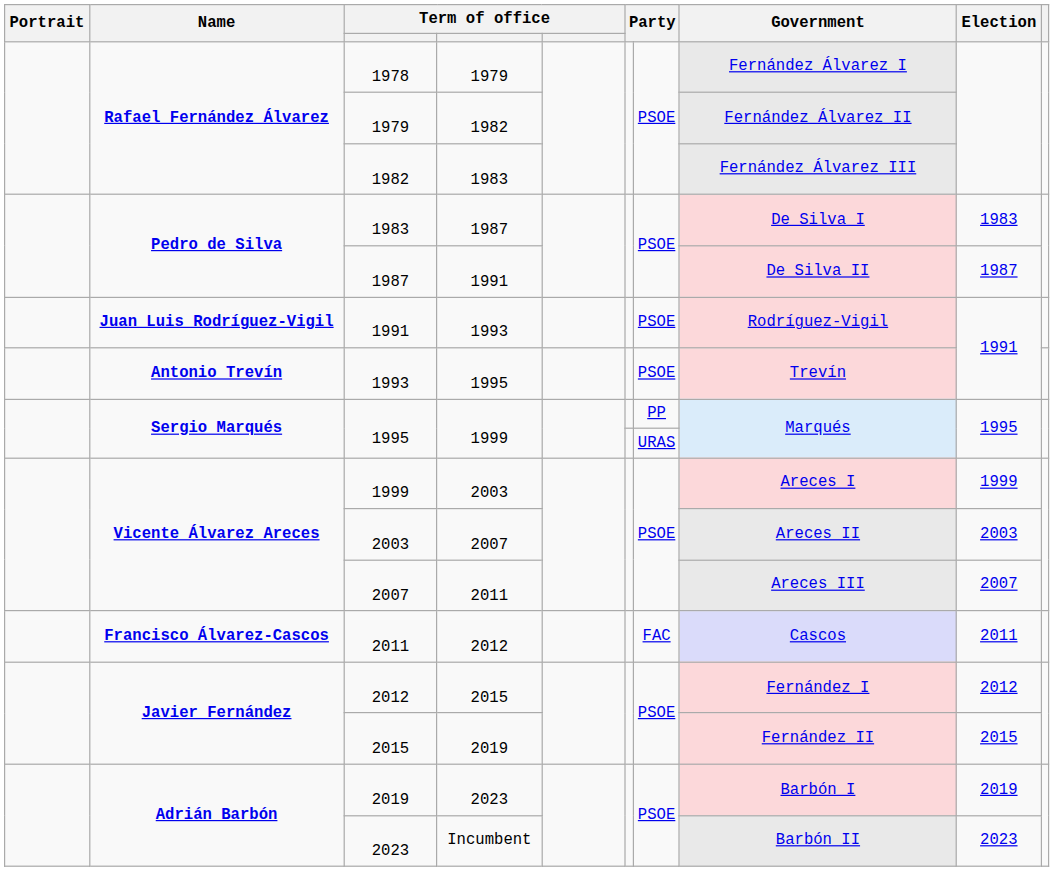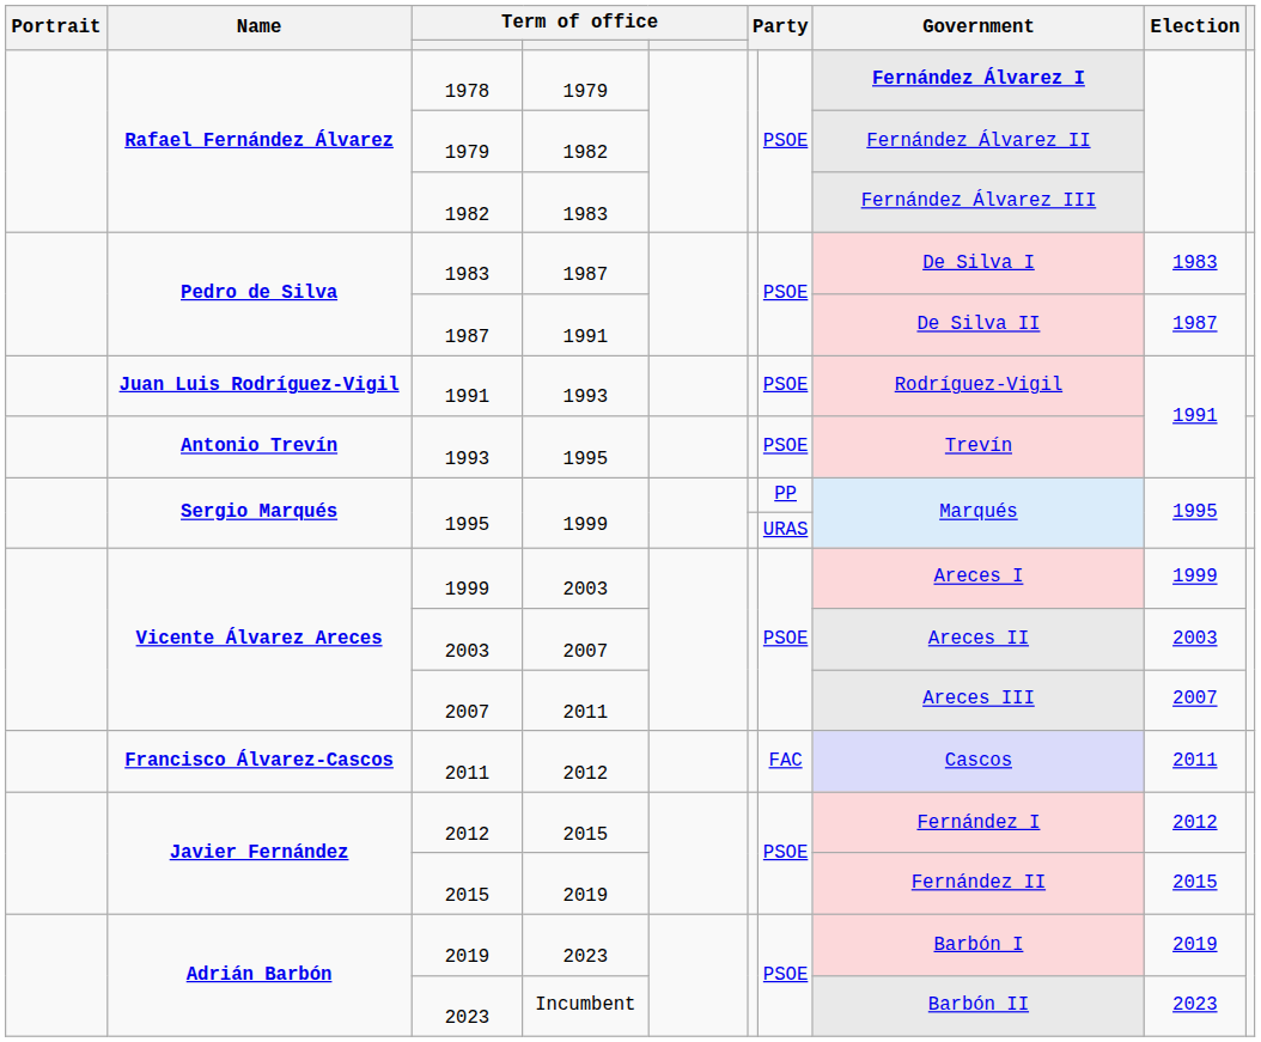1978 | Government: normal -> bold
